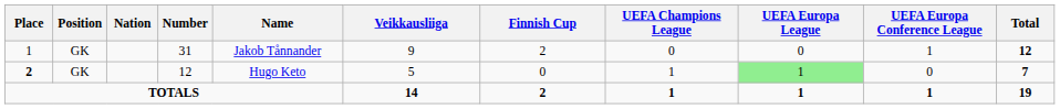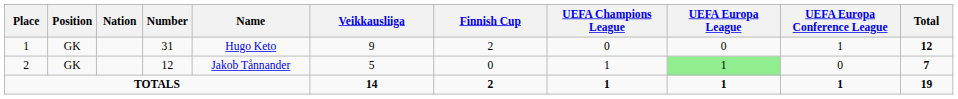row 2 | Name: Jakob Tånnander -> Hugo Keto
row 3 | Place: bold -> normal
row 3 | Name: Hugo Keto -> Jakob Tånnander
